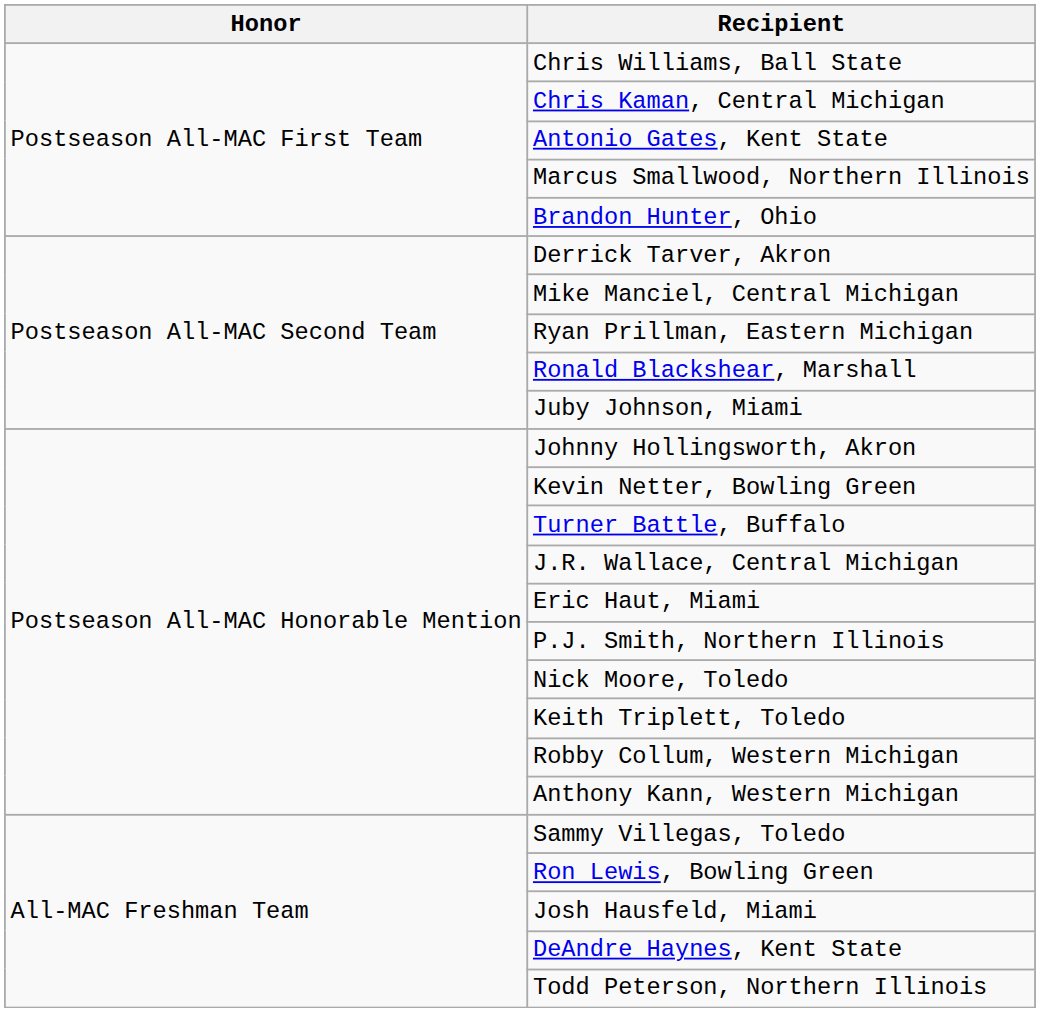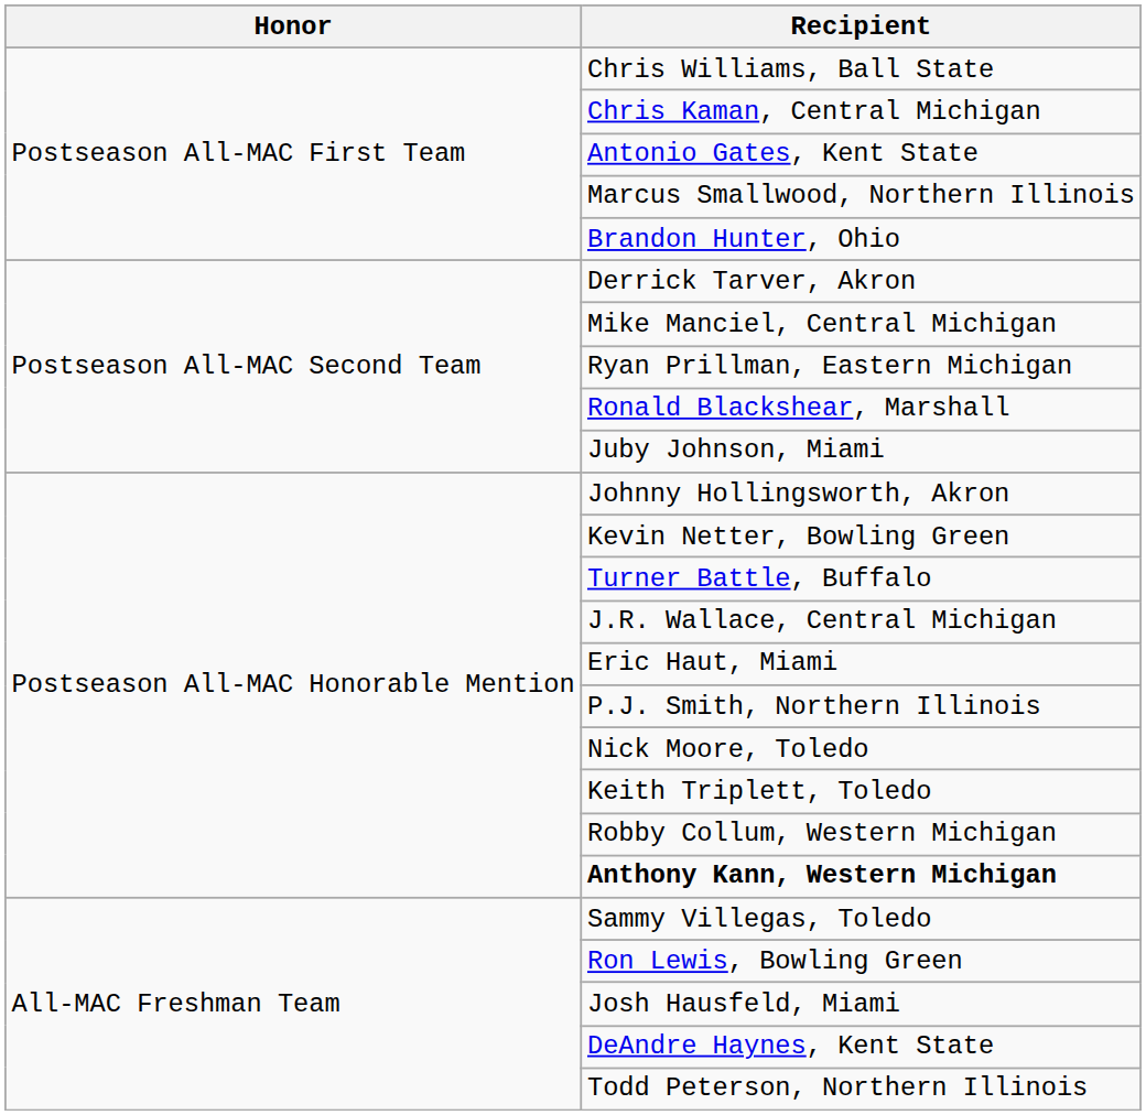row 21 | Recipient: normal -> bold
